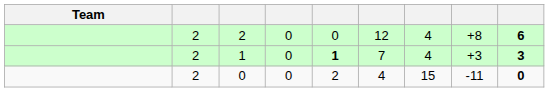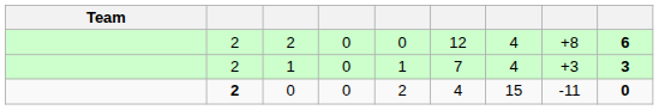row 3 | column 5: bold -> normal
row 4 | column 2: normal -> bold
